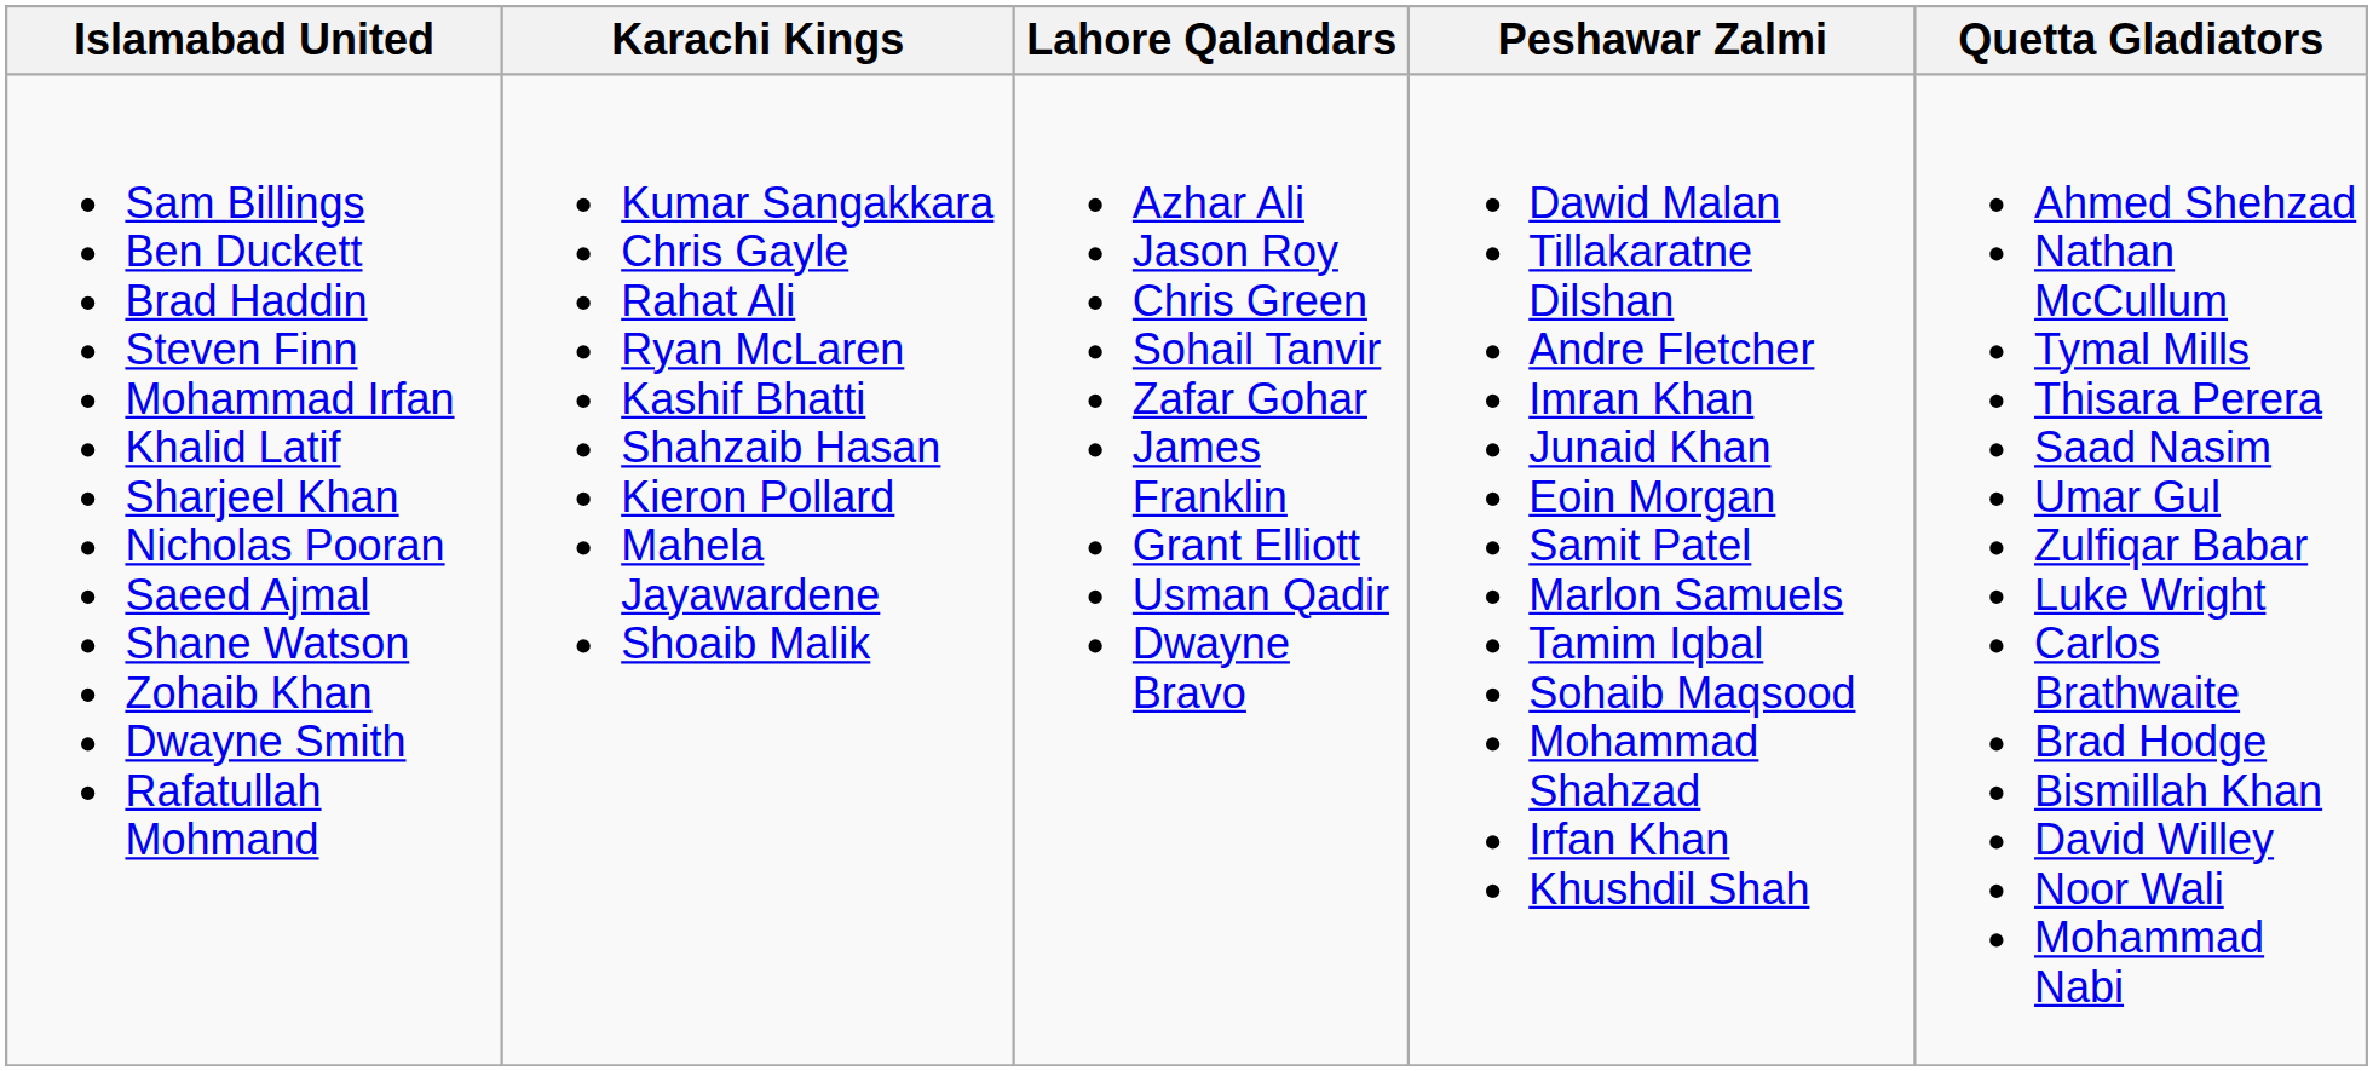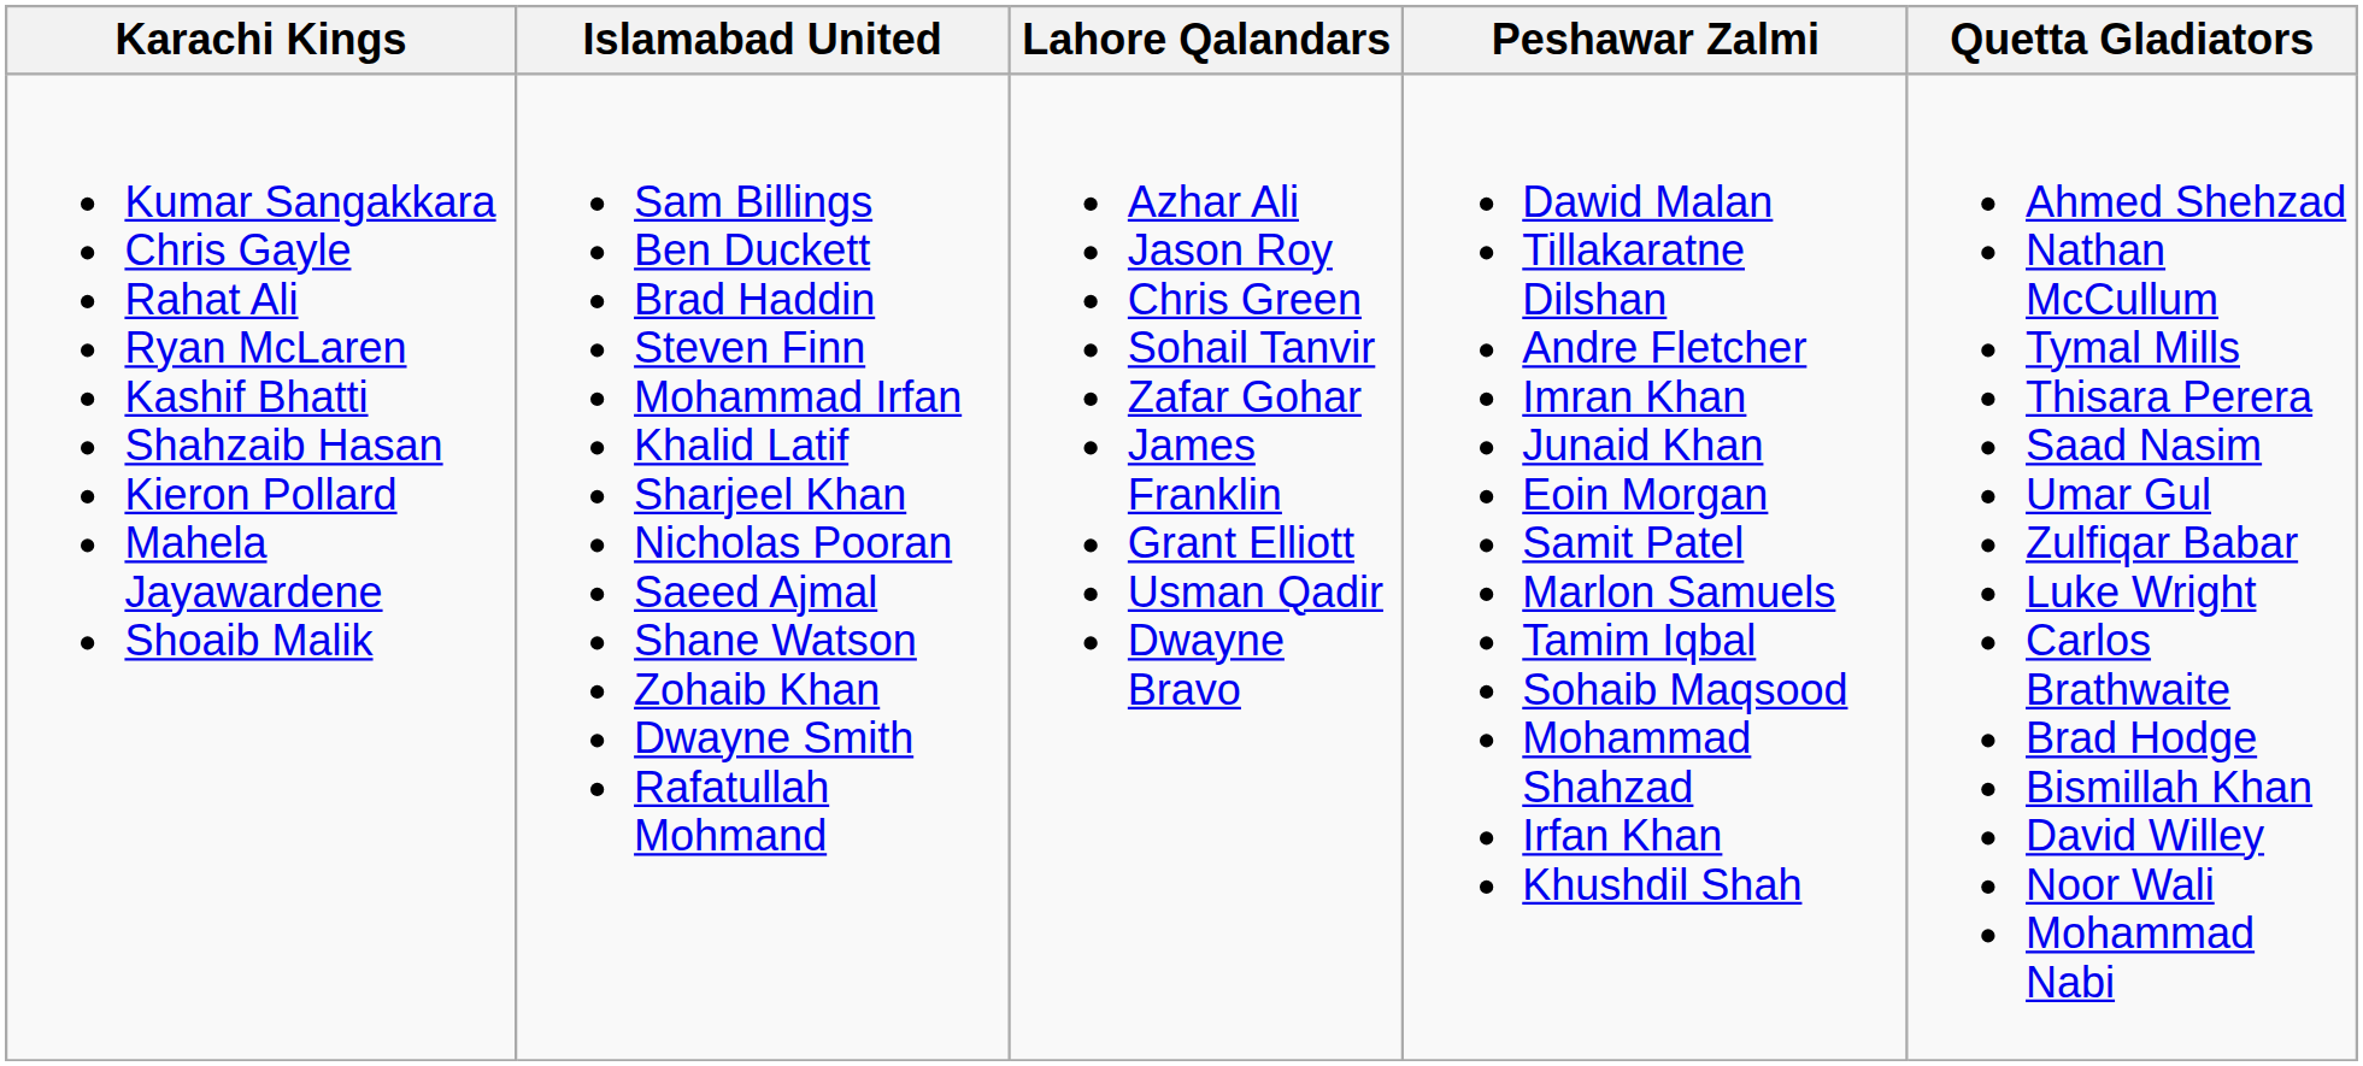columns swapped: Islamabad United <-> Karachi Kings
